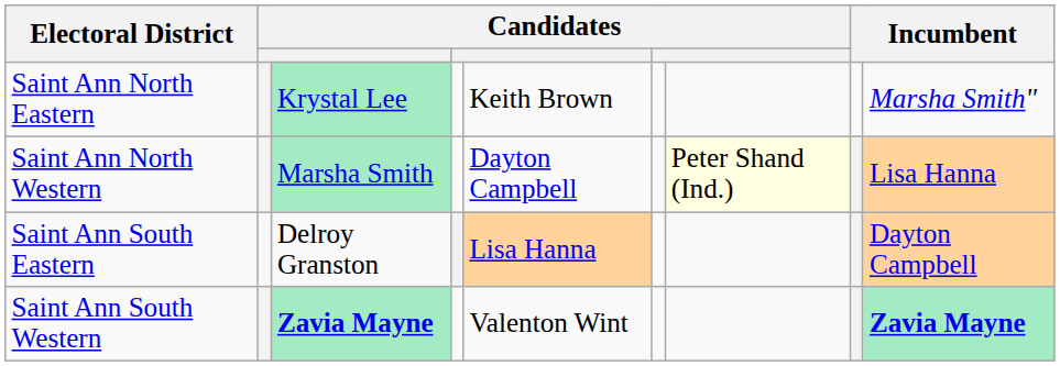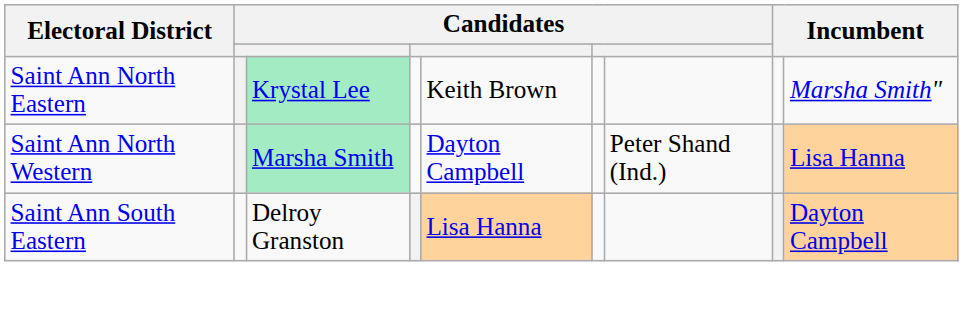Saint Ann North Western | column 7: lightyellow background -> no background
- row: Saint Ann South Western | Zavia Mayne | Valenton Wint | Zavia Mayne
